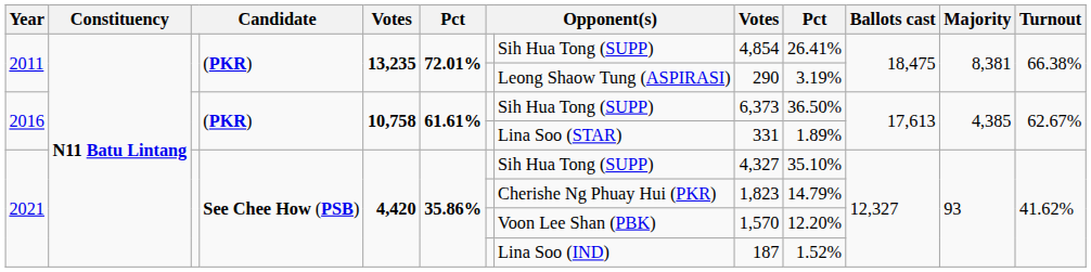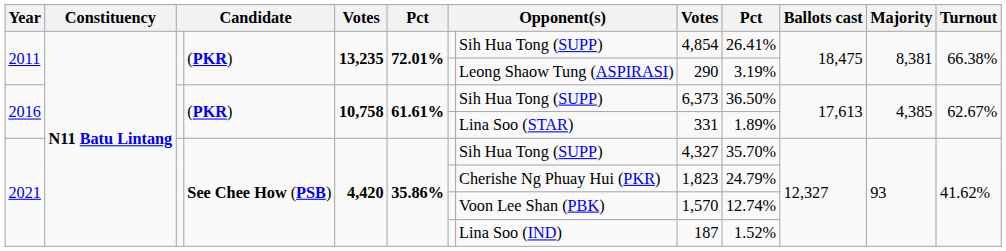row 6 | column 10: 35.10% -> 35.70%
row 7 | column 10: 14.79% -> 24.79%
row 8 | column 10: 12.20% -> 12.74%
